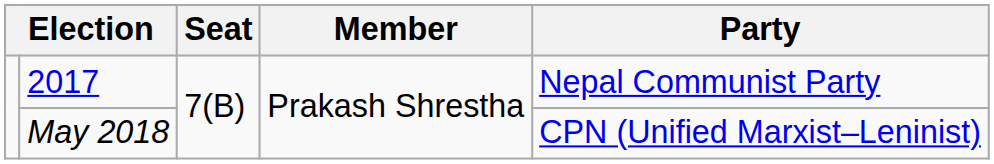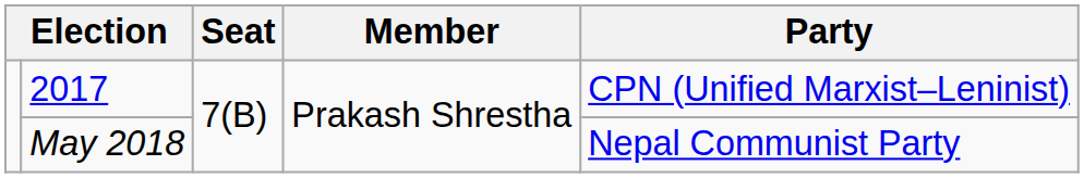2017 | Party: Nepal Communist Party -> CPN (Unified Marxist–Leninist)
May 2018 | Party: CPN (Unified Marxist–Leninist) -> Nepal Communist Party
